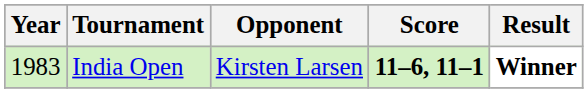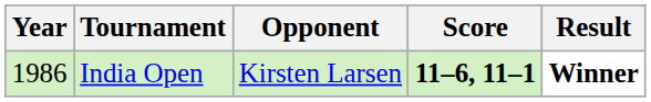India Open | Year: 1983 -> 1986
